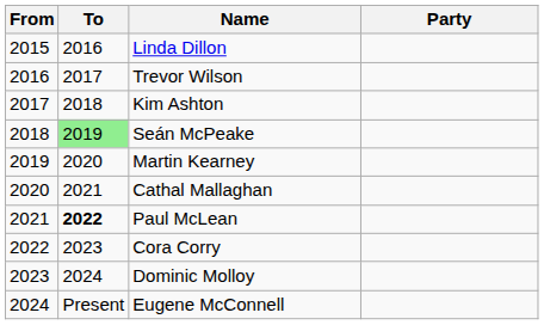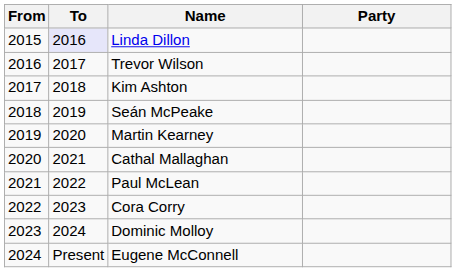Linda Dillon | To: no background -> lavender background
Seán McPeake | To: lightgreen background -> no background
Paul McLean | To: bold -> normal
